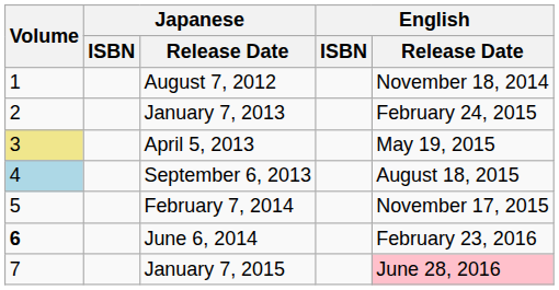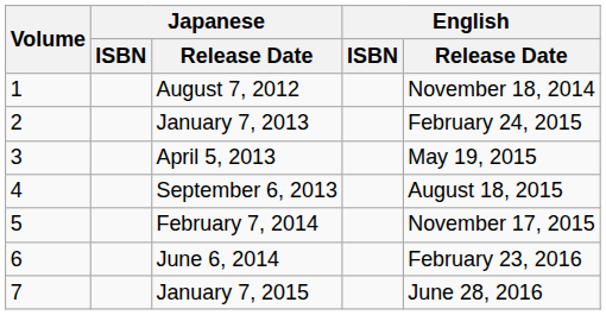April 5, 2013 | Volume: khaki background -> no background
September 6, 2013 | Volume: lightblue background -> no background
June 6, 2014 | Volume: bold -> normal
January 7, 2015 | English / Release Date: pink background -> no background
